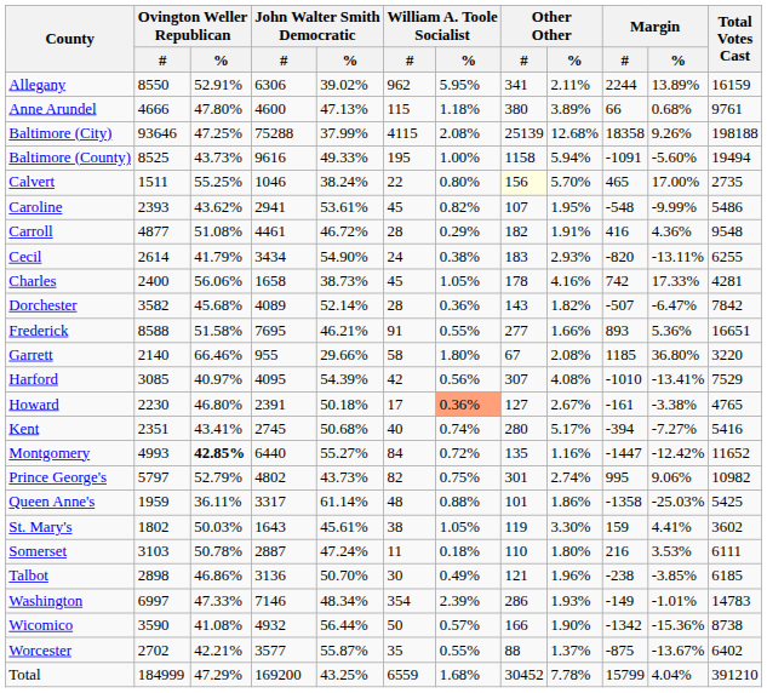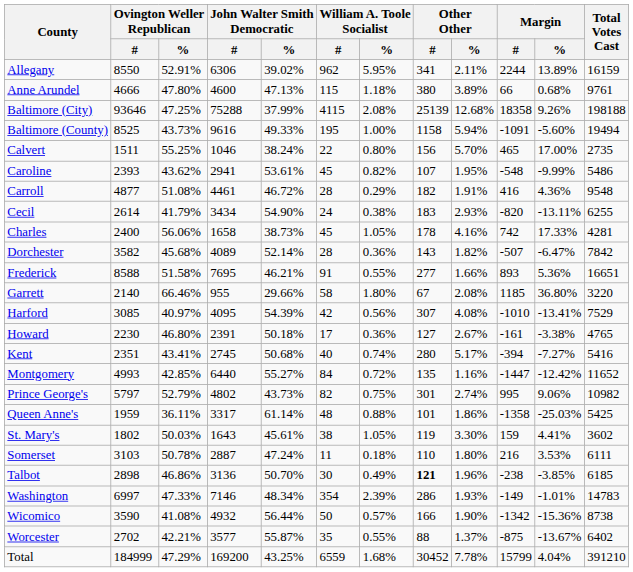Calvert | Other Other / #: lightyellow background -> no background
Howard | William A. Toole Socialist / %: lightsalmon background -> no background
Montgomery | Ovington Weller Republican / %: bold -> normal
Talbot | Other Other / #: normal -> bold
